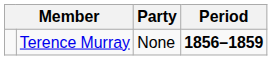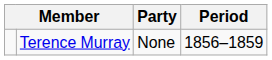Terence Murray | Period: bold -> normal
